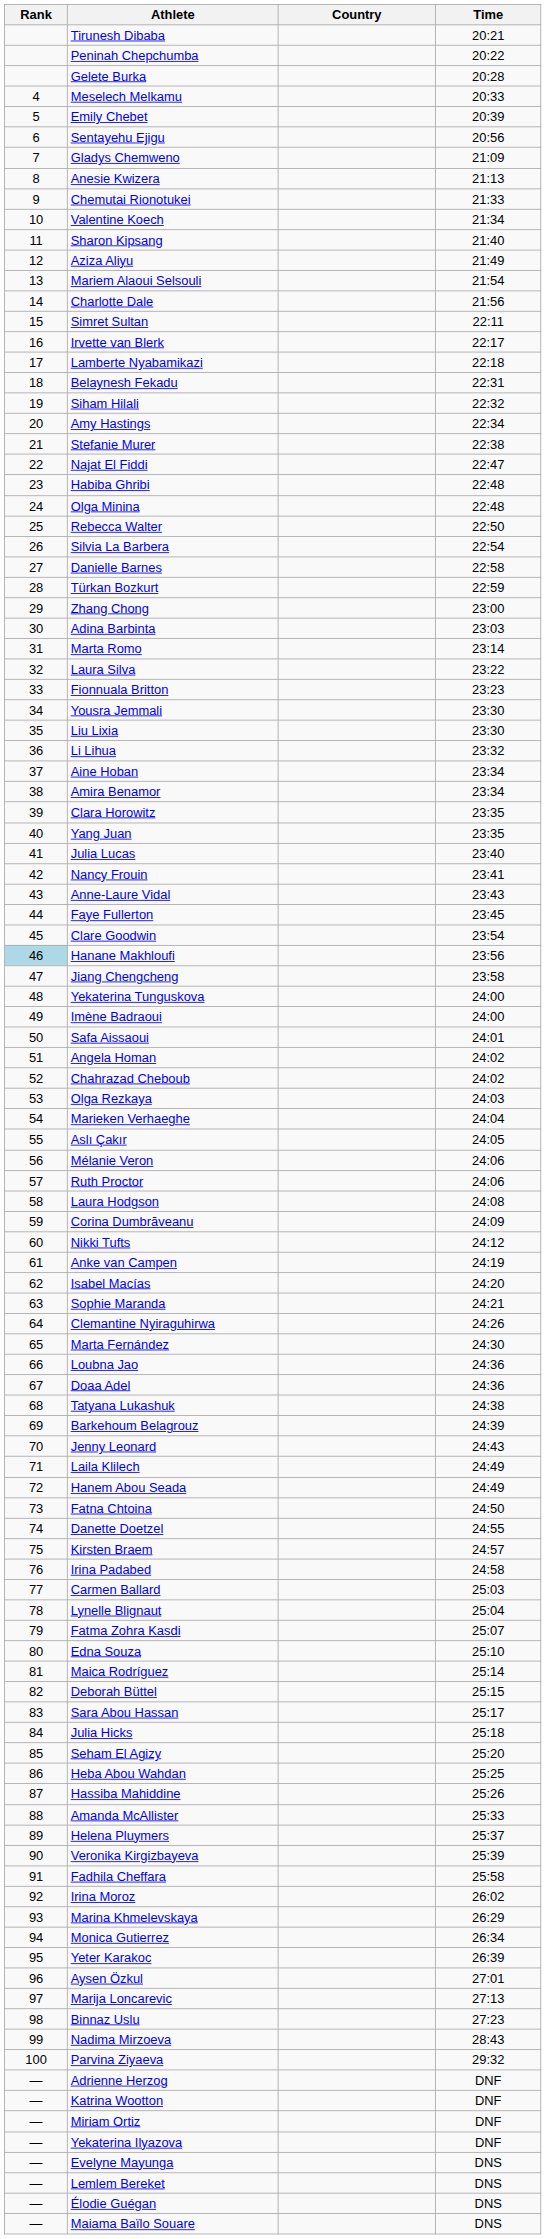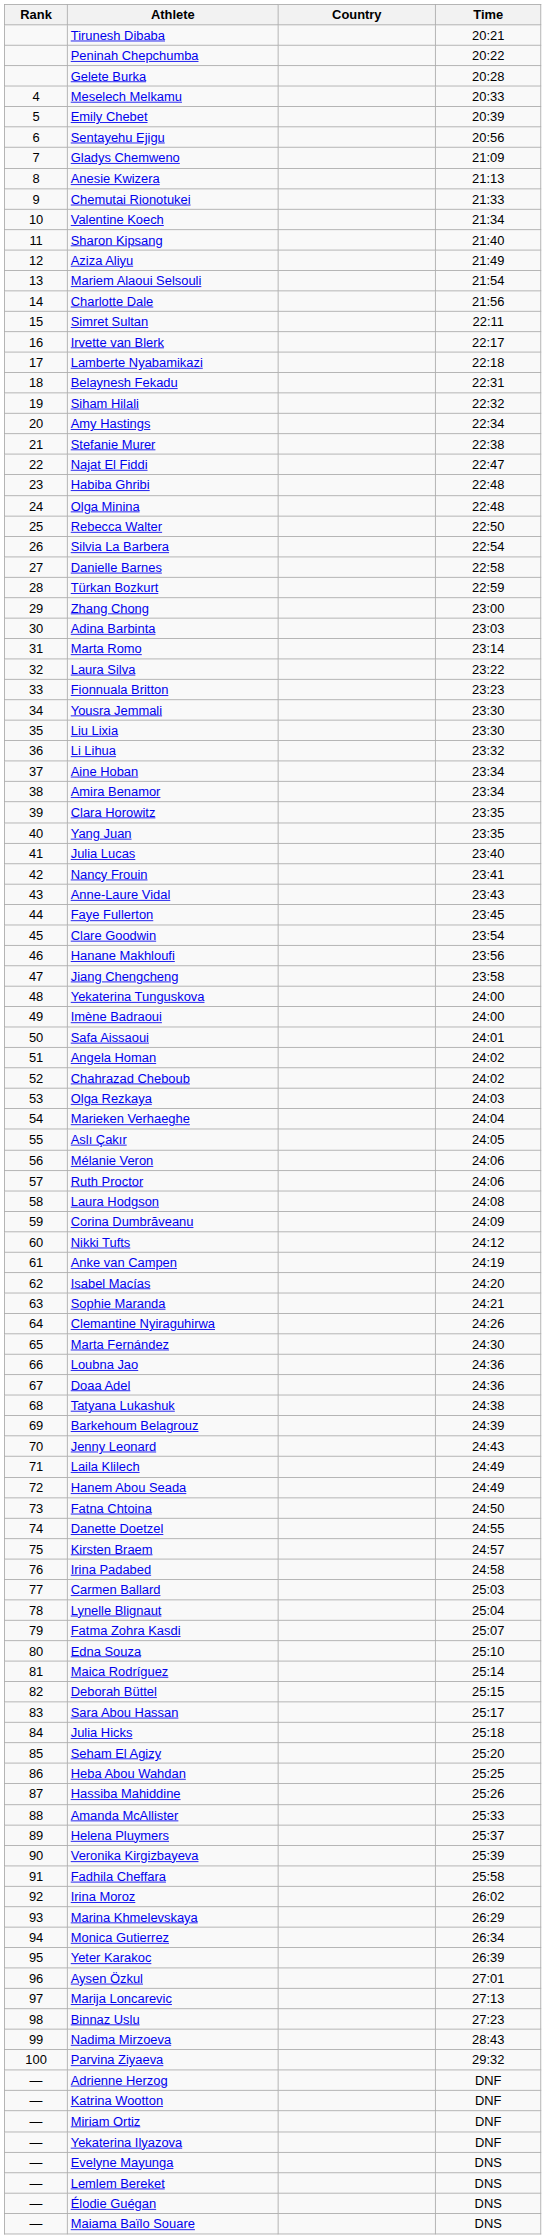Hanane Makhloufi | Rank: lightblue background -> no background
